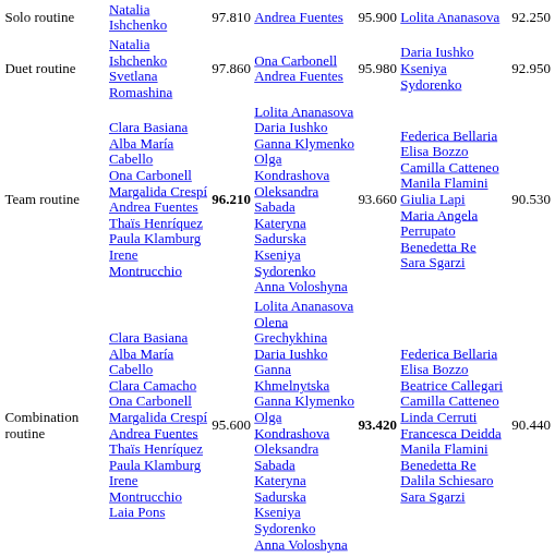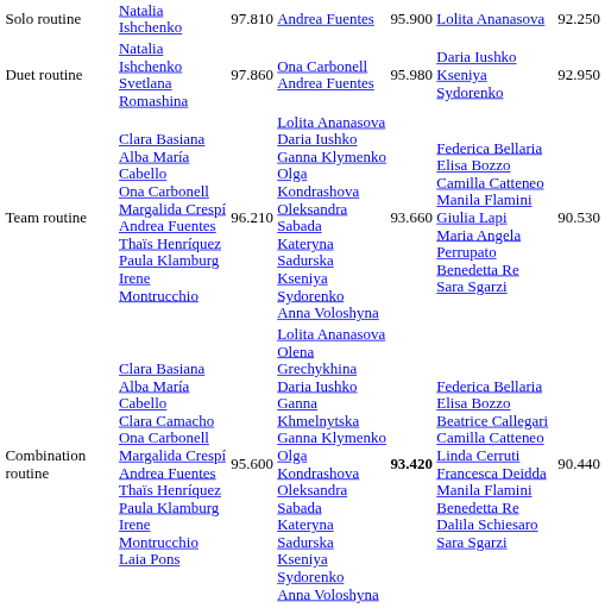Team routine | column 3: bold -> normal
